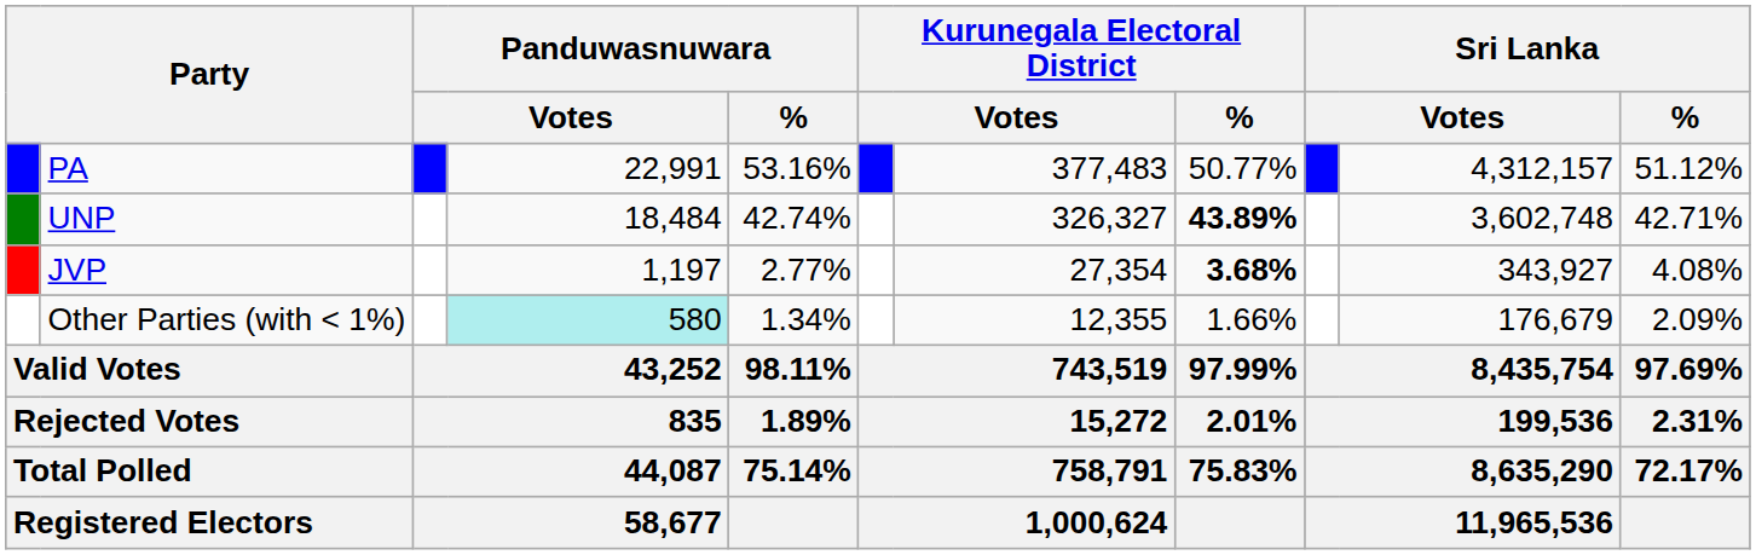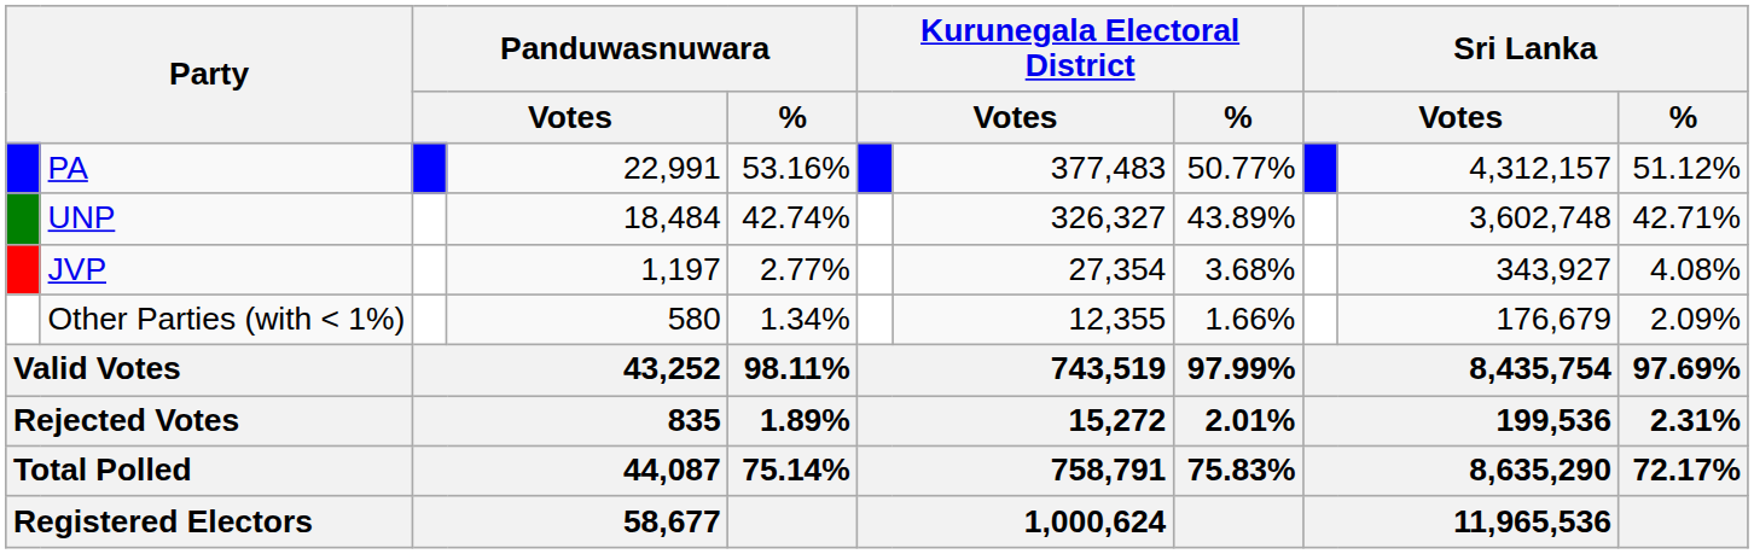UNP | Kurunegala Electoral District / %: bold -> normal
JVP | Kurunegala Electoral District / %: bold -> normal
Other Parties (with < 1%) | column 4: paleturquoise background -> no background
